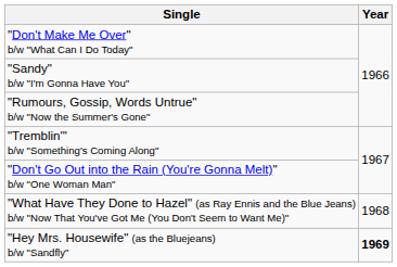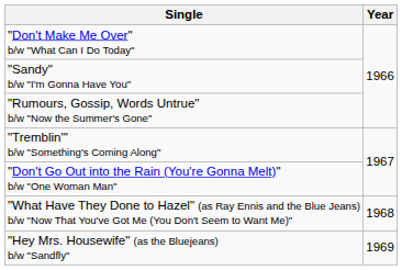"Hey Mrs. Housewife" (as the Bluejeans) b/w "Sandfly" | Year: bold -> normal
